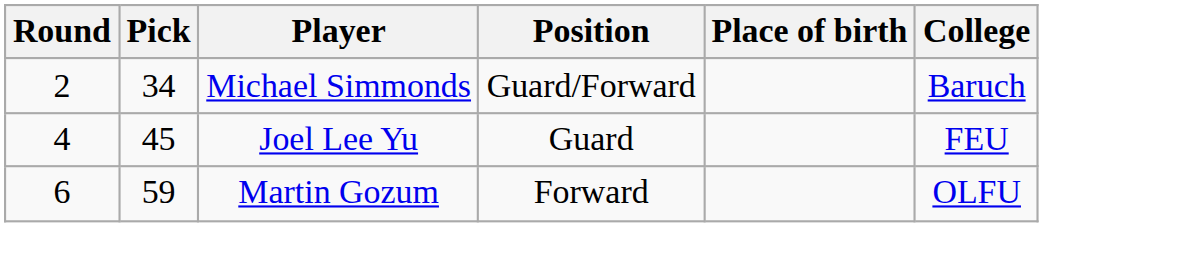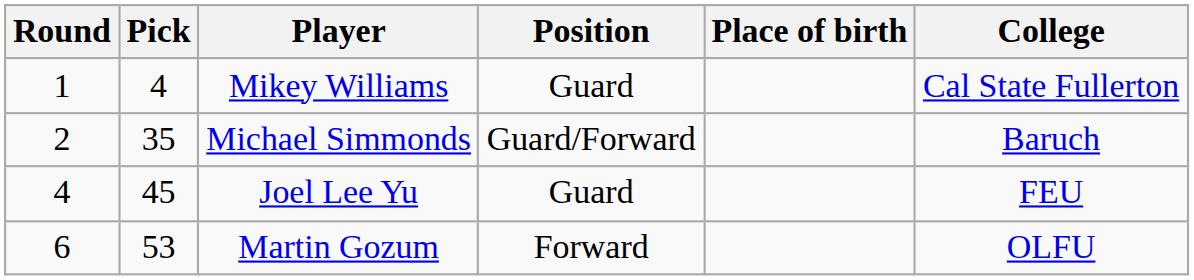+ row: 1 | 4 | Mikey Williams | Guard | Cal State Fullerton
Michael Simmonds | Pick: 34 -> 35
Martin Gozum | Pick: 59 -> 53
